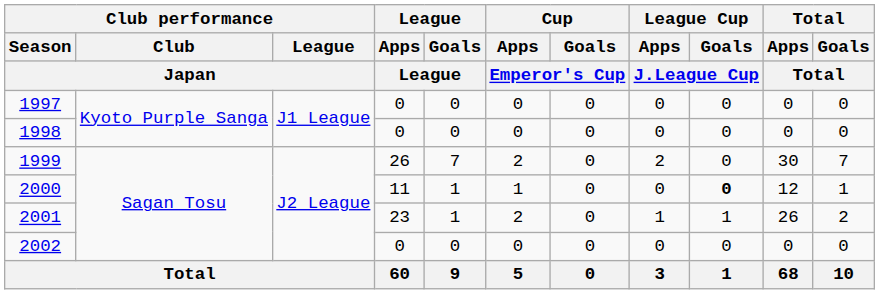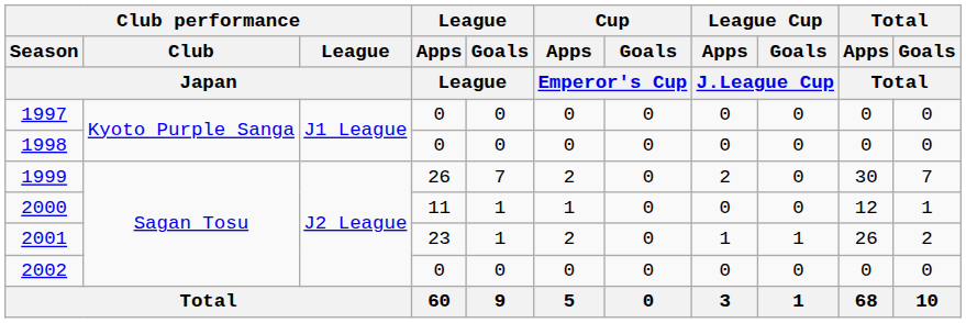2000 | League Cup / Goals / J.League Cup: bold -> normal
